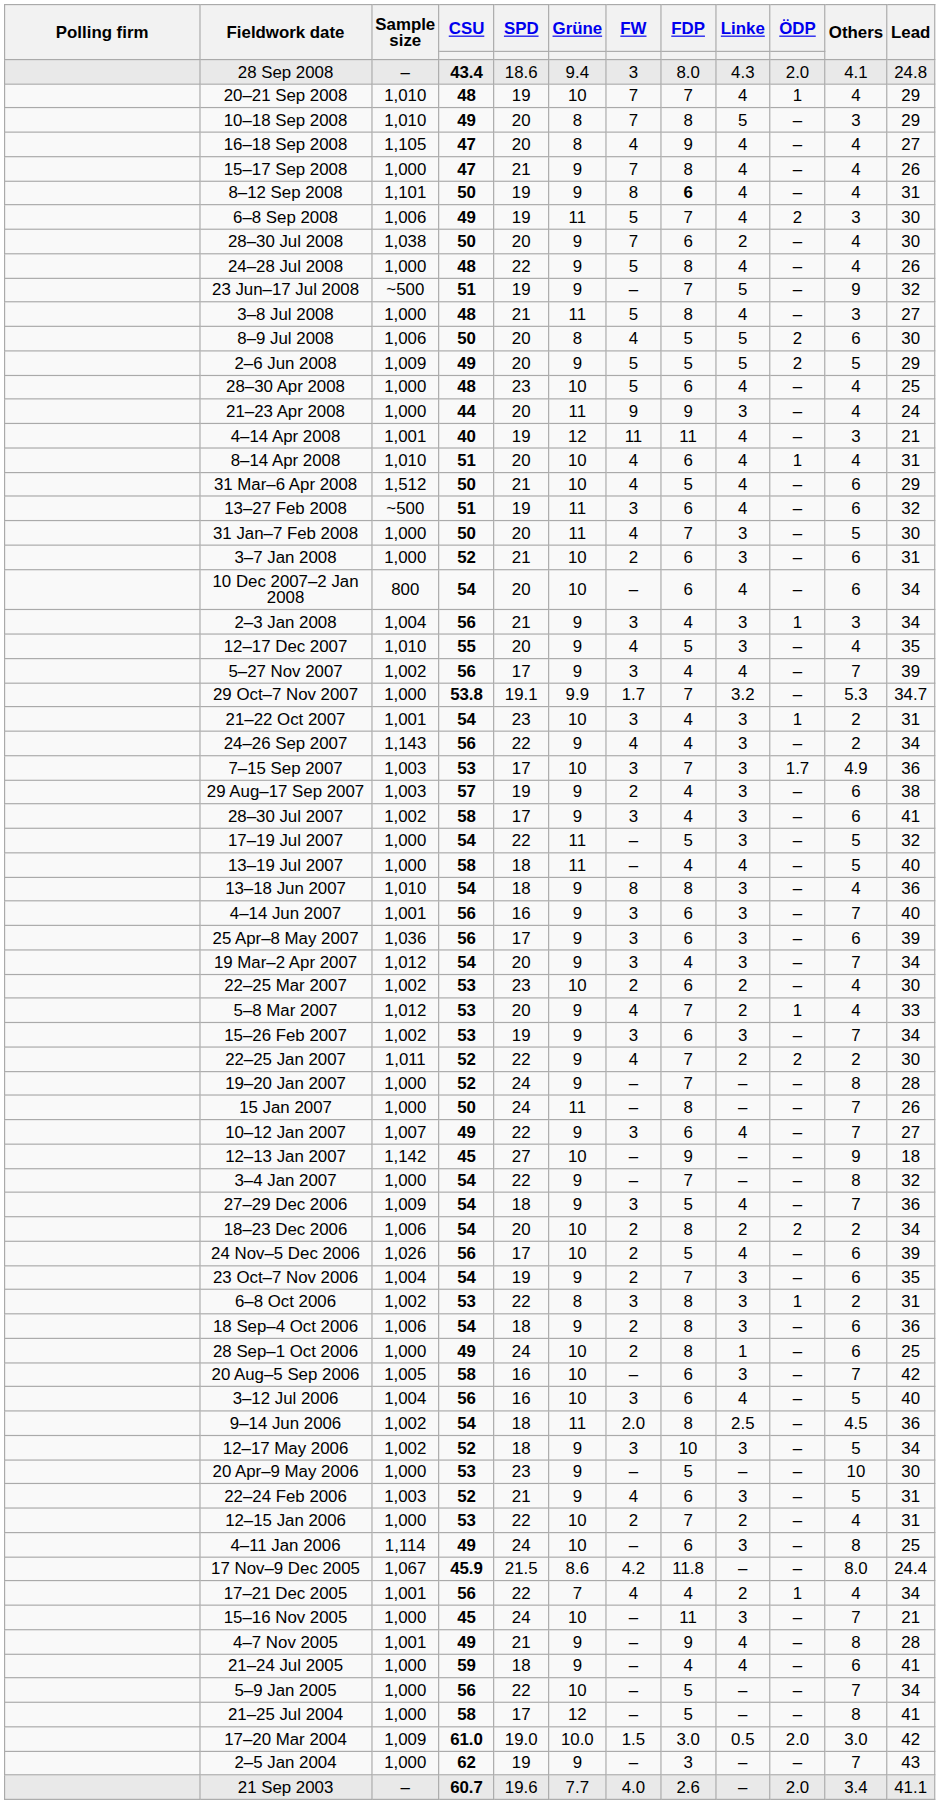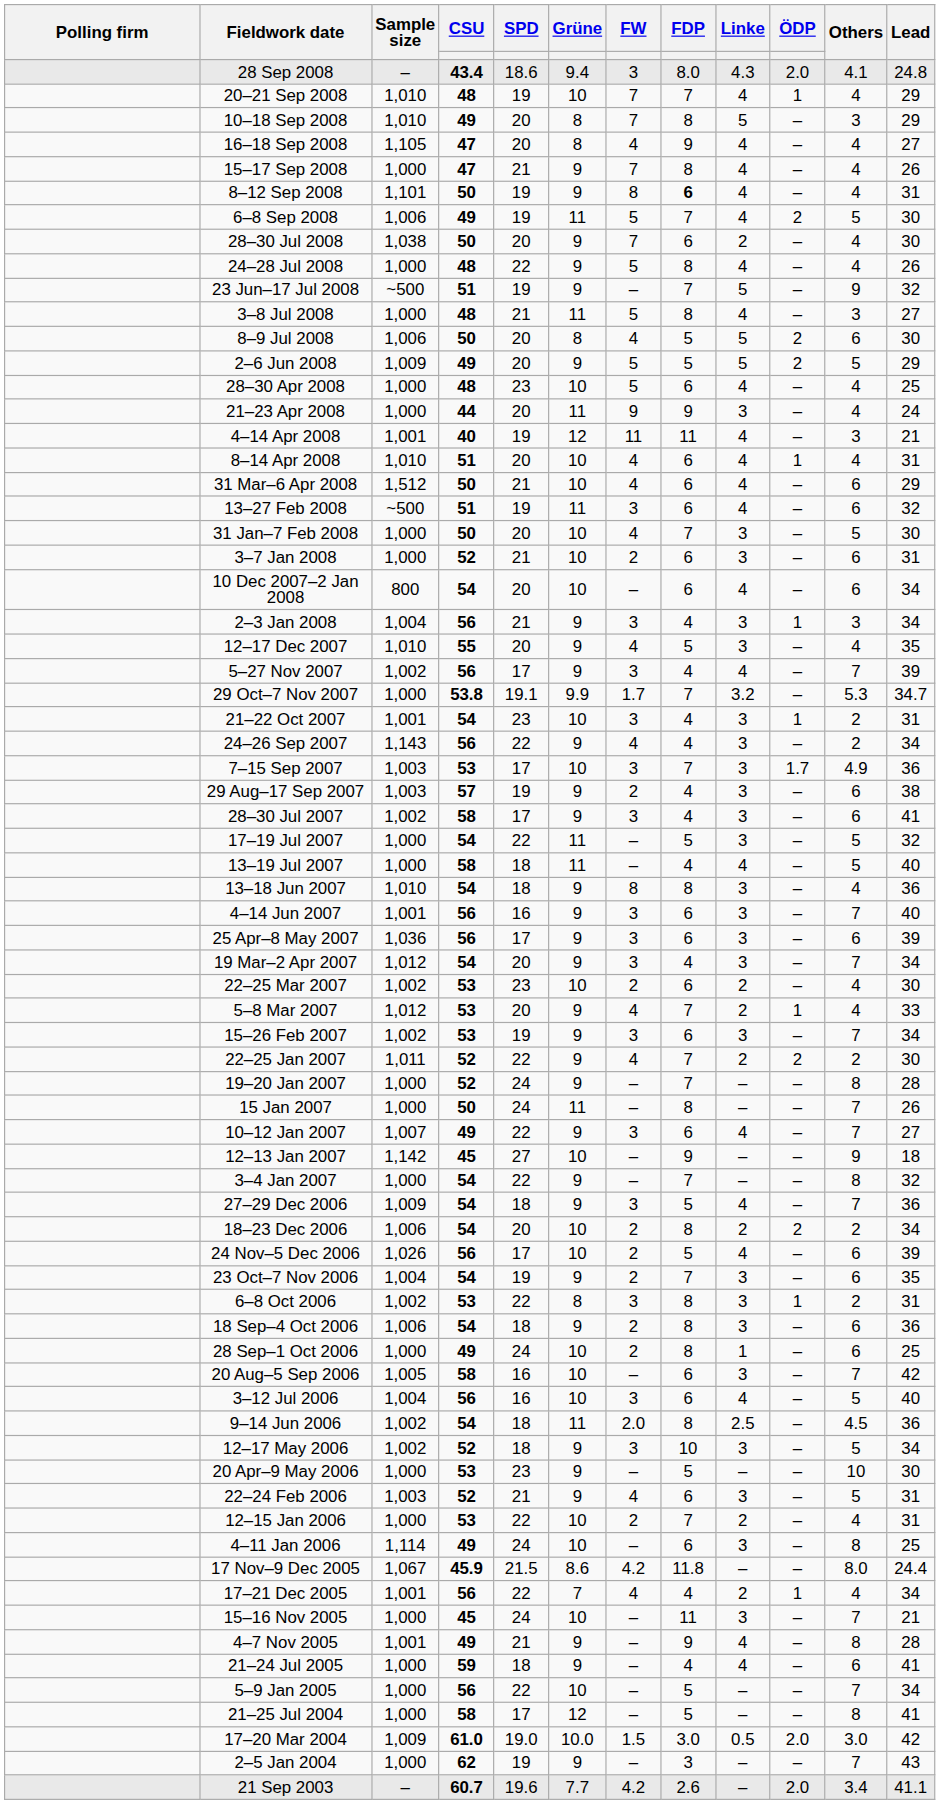6–8 Sep 2008 | Others: 3 -> 5
31 Mar–6 Apr 2008 | FDP: 5 -> 6
31 Jan–7 Feb 2008 | Grüne: 11 -> 10
21 Sep 2003 | FW: 4.0 -> 4.2
